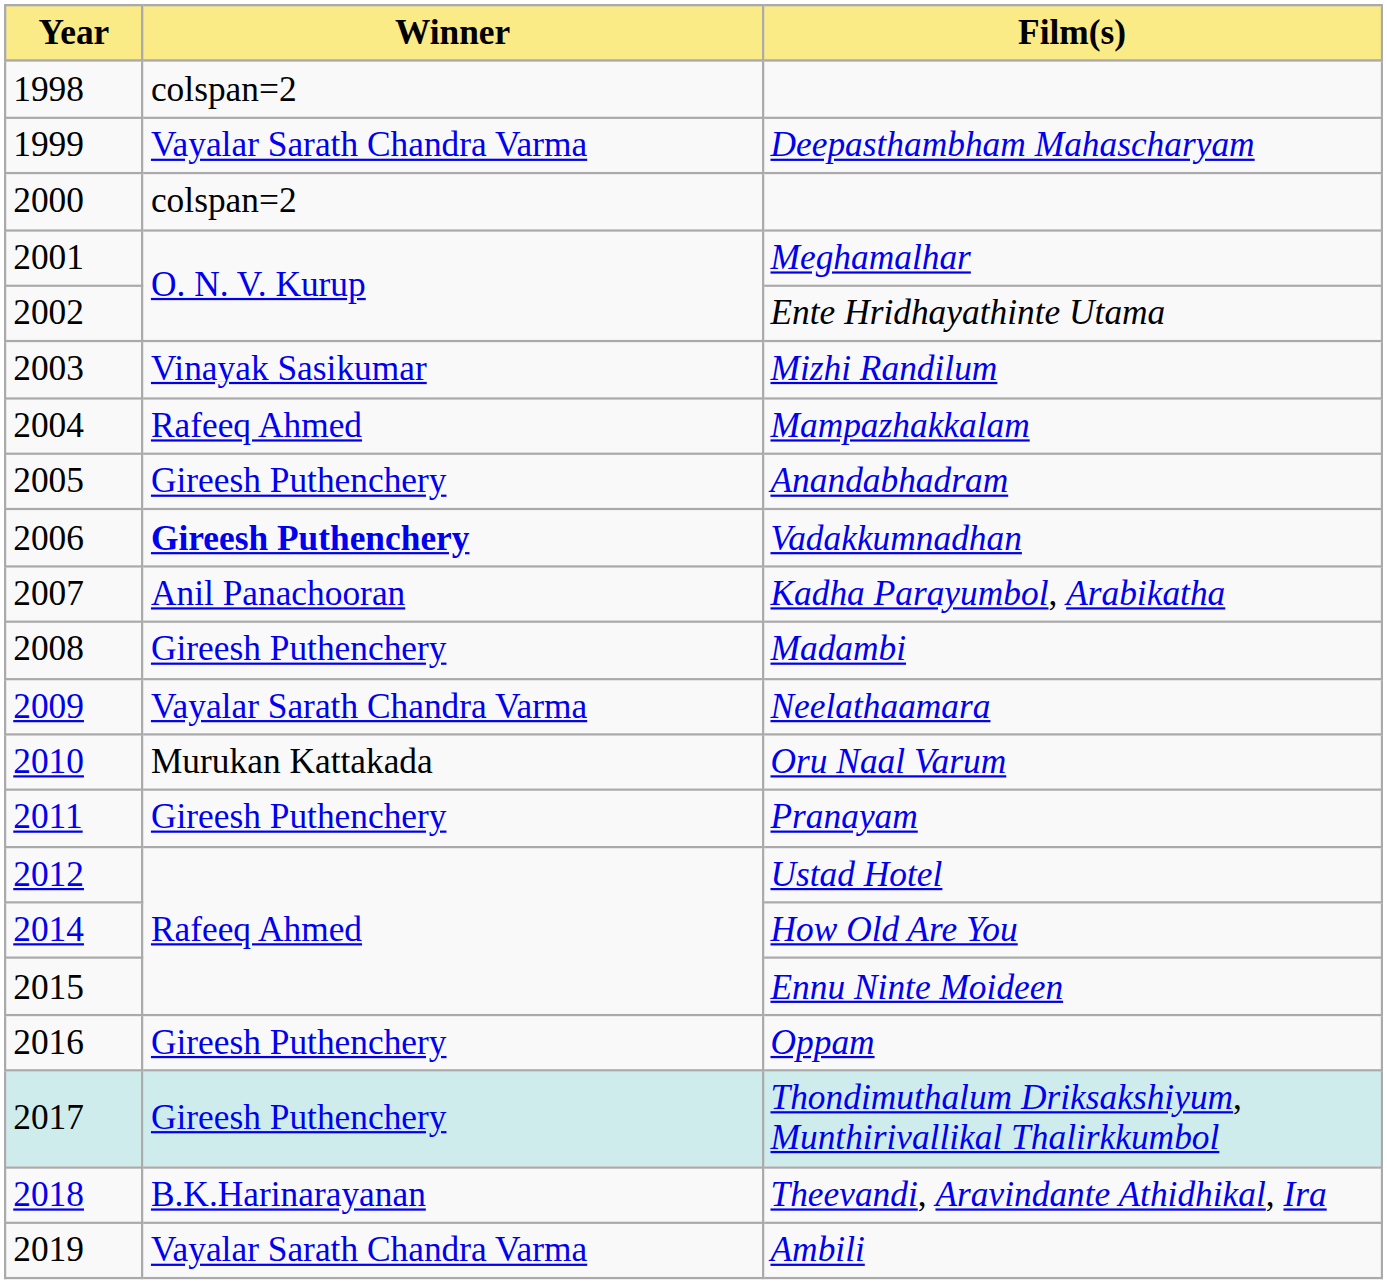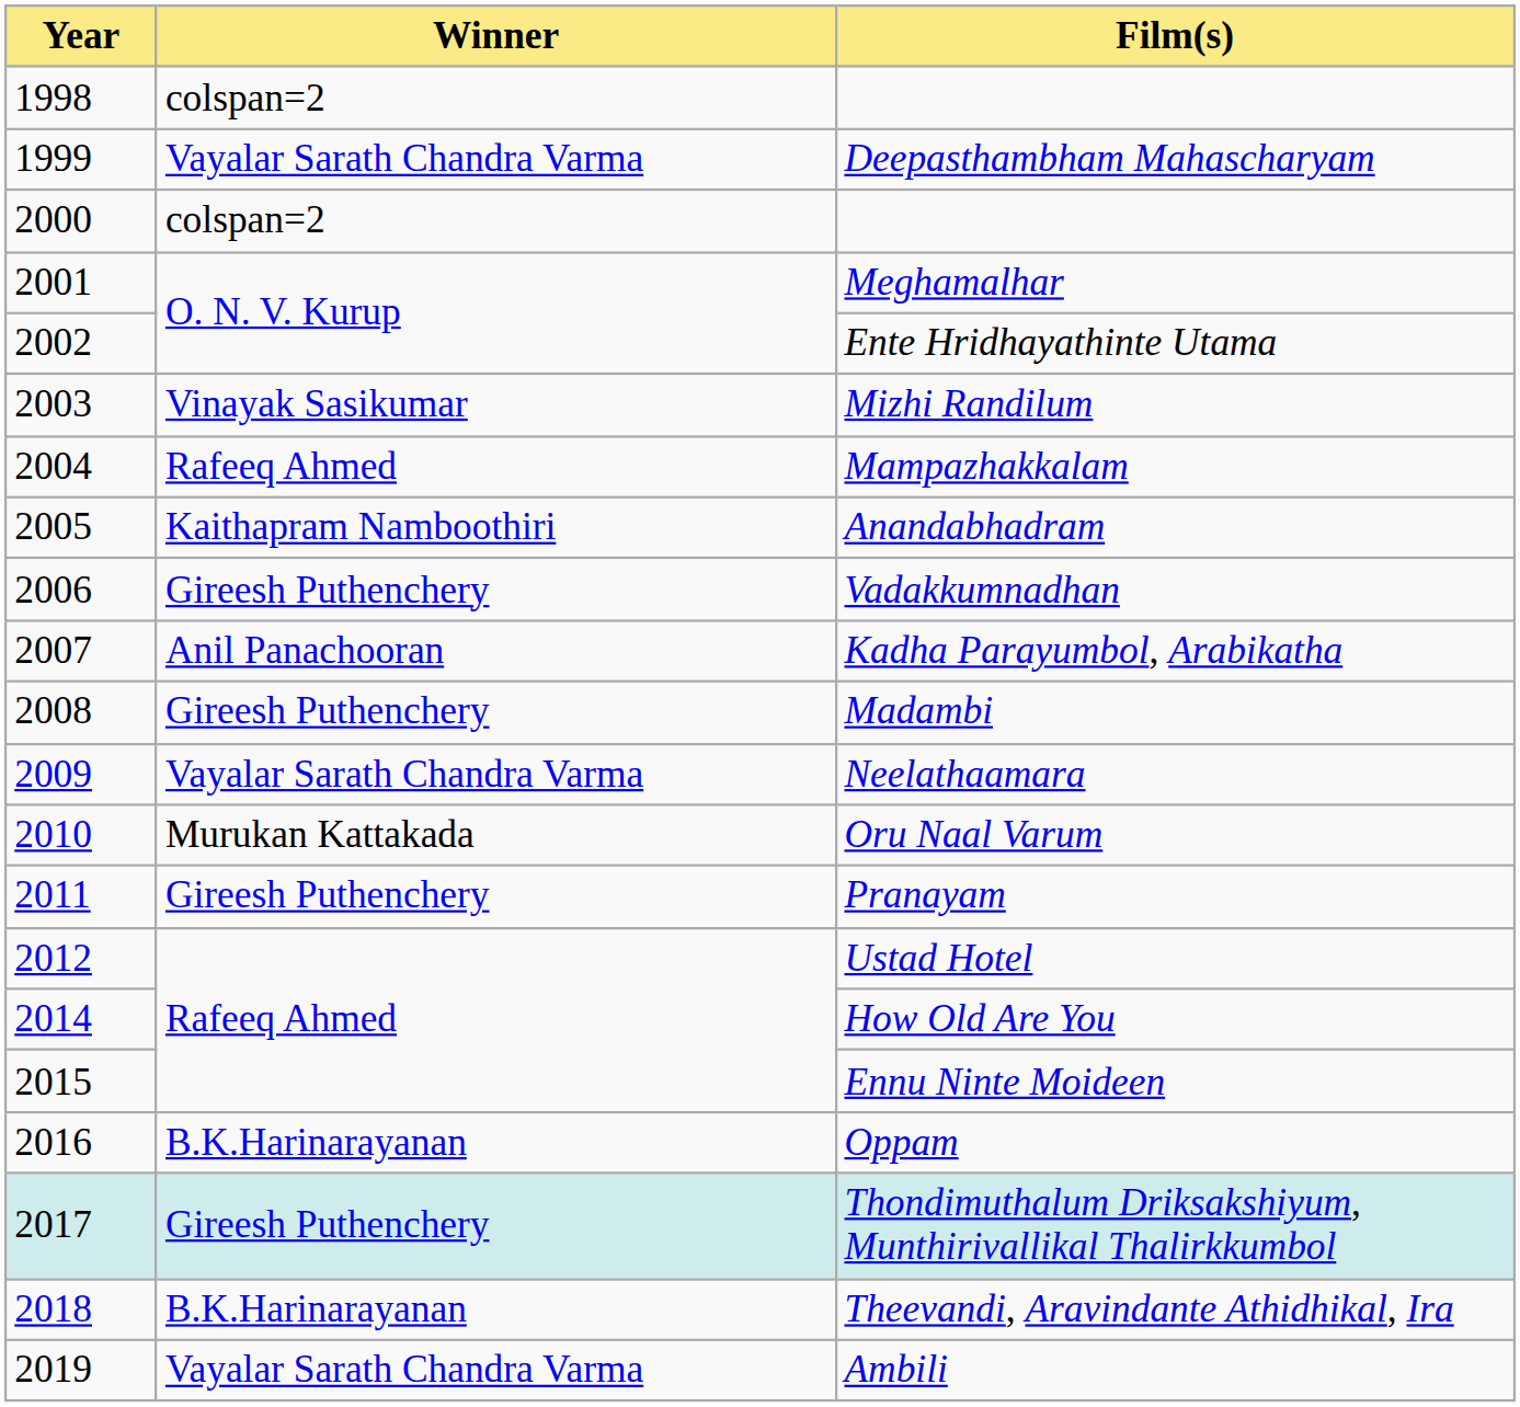Anandabhadram | Winner: Gireesh Puthenchery -> Kaithapram Namboothiri
Vadakkumnadhan | Winner: bold -> normal
Oppam | Winner: Gireesh Puthenchery -> B.K.Harinarayanan
